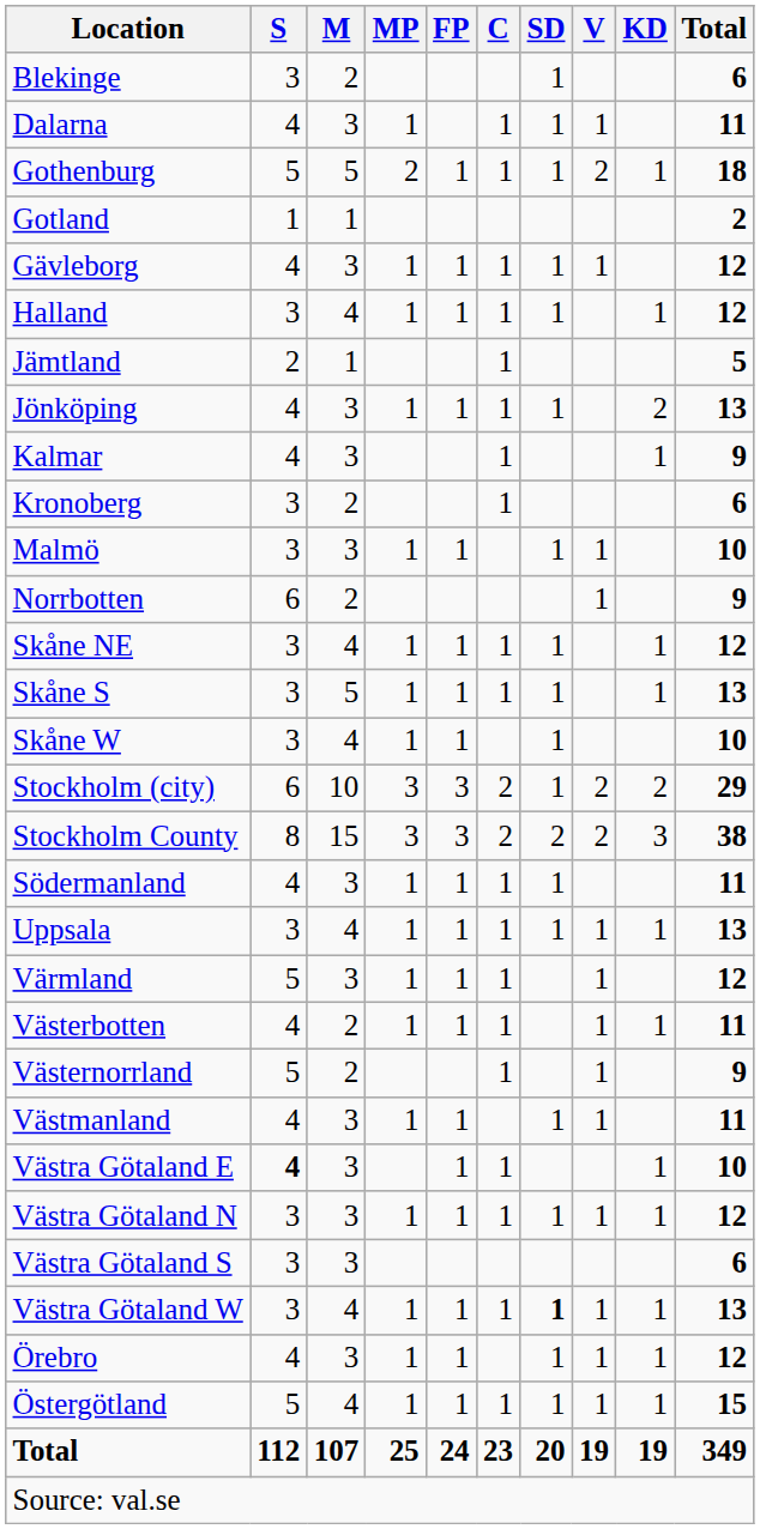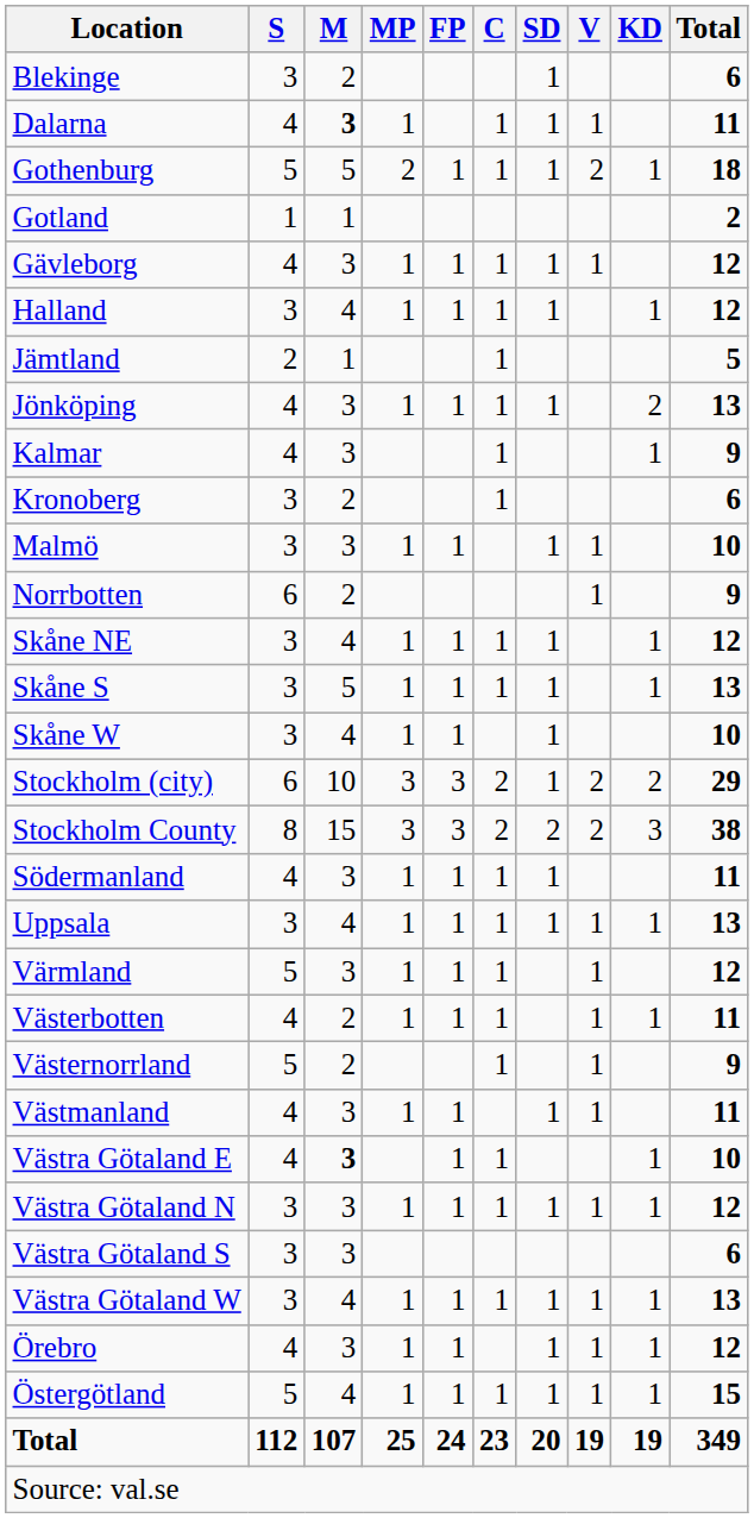Dalarna | M: normal -> bold
Västra Götaland E | S: bold -> normal
Västra Götaland E | M: normal -> bold
Västra Götaland W | SD: bold -> normal
